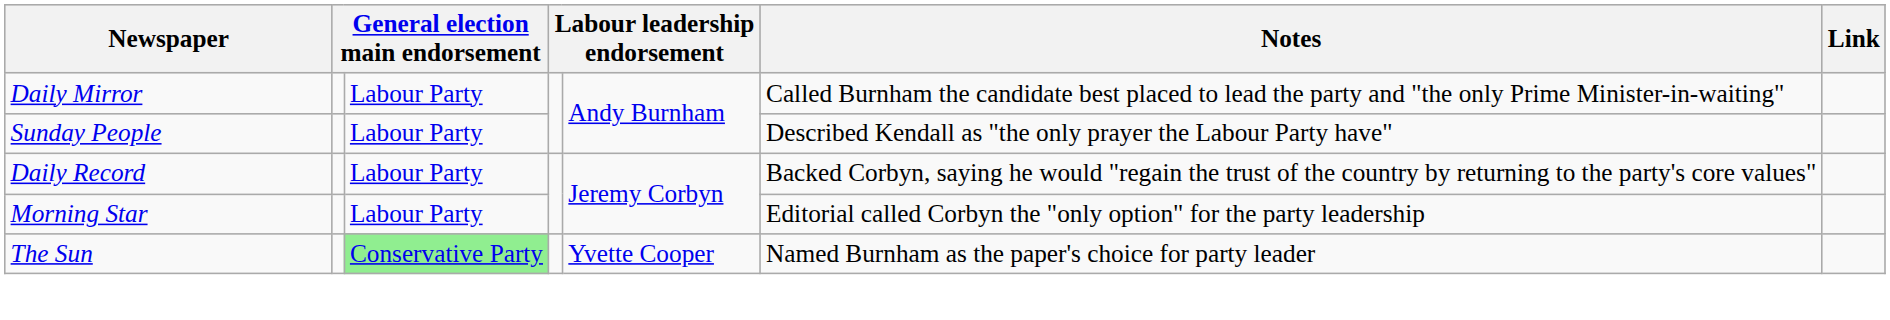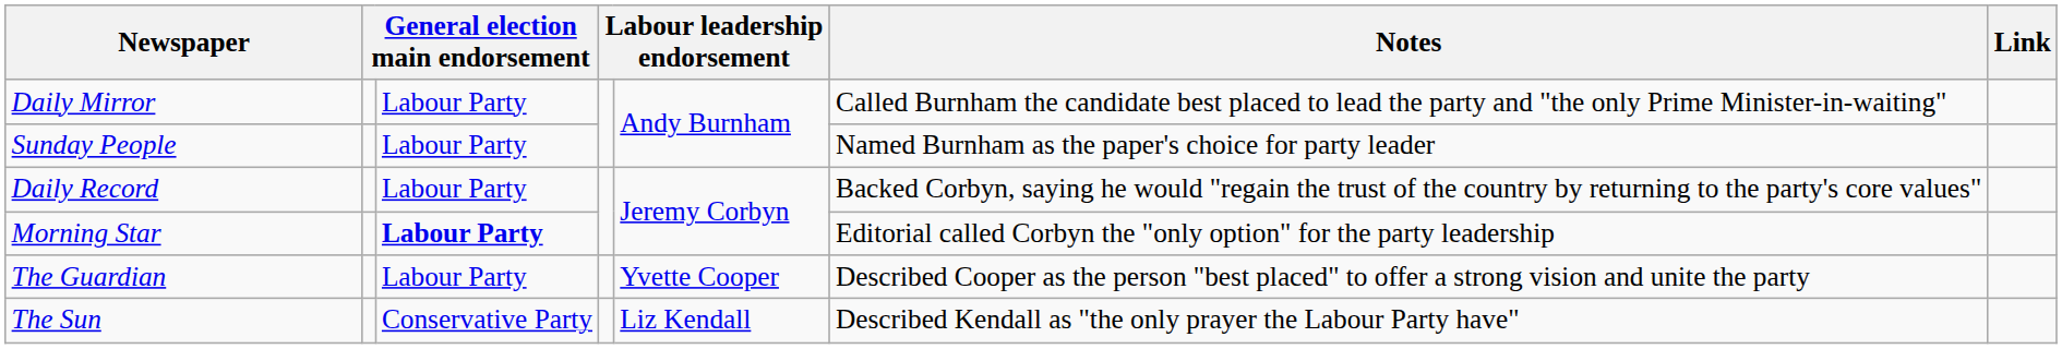Sunday People | Notes: Described Kendall as "the only prayer the Labour Party have" -> Named Burnham as the paper's choice for party leader
Morning Star | column 3: normal -> bold
+ row: The Guardian | Labour Party | Yvette Cooper | Described Cooper as the person "best placed" to offer a strong vision and unite the party
The Sun | column 3: lightgreen background -> no background
The Sun | column 5: Yvette Cooper -> Liz Kendall
The Sun | Notes: Named Burnham as the paper's choice for party leader -> Described Kendall as "the only prayer the Labour Party have"
